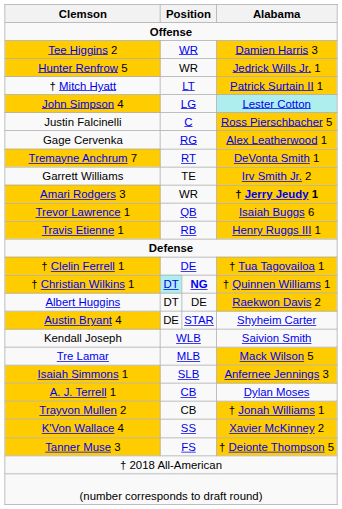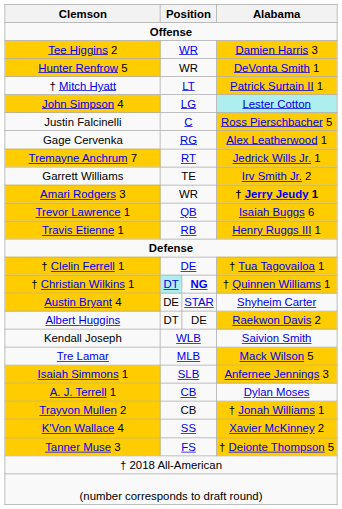Hunter Renfrow 5 | Alabama: Jedrick Wills Jr. 1 -> DeVonta Smith 1
Tremayne Anchrum 7 | Alabama: DeVonta Smith 1 -> Jedrick Wills Jr. 1
rows swapped: Albert Huggins <-> Austin Bryant 4
